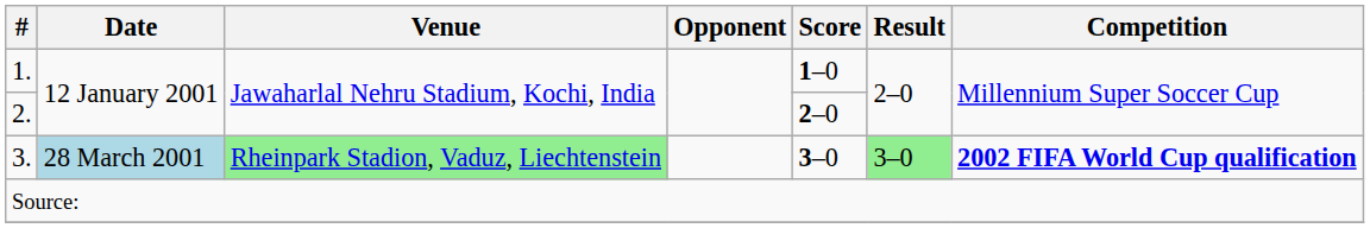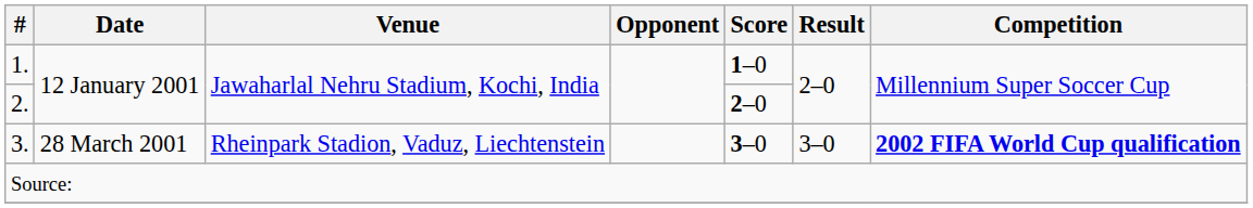3. | Date: lightblue background -> no background
3. | Venue: lightgreen background -> no background
3. | Result: lightgreen background -> no background
